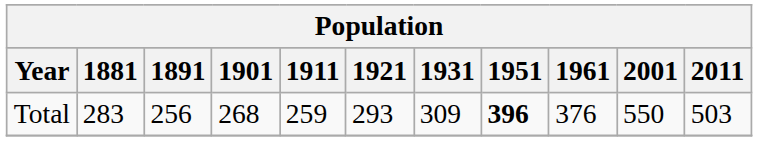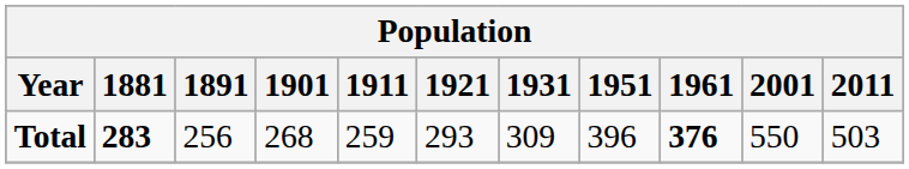row 3 | Year: normal -> bold
row 3 | 1881: normal -> bold
row 3 | 1951: bold -> normal
row 3 | 1961: normal -> bold
